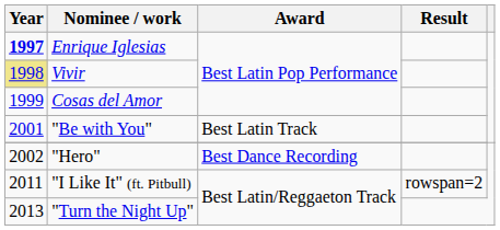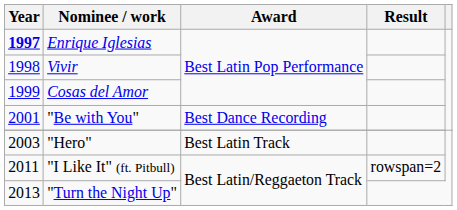Vivir | Year: khaki background -> no background
"Be with You" | Award: Best Latin Track -> Best Dance Recording
"Hero" | Year: 2002 -> 2003
"Hero" | Award: Best Dance Recording -> Best Latin Track
